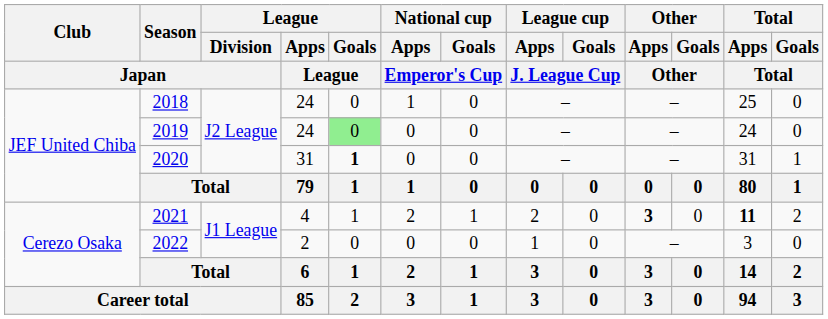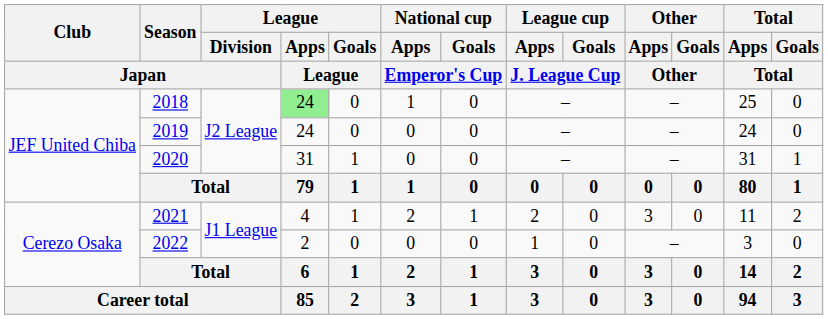2018 | League / Apps / League: no background -> lightgreen background
2019 | League / Goals / League: lightgreen background -> no background
2020 | League / Goals / League: bold -> normal
2021 | Other / Apps / Other: bold -> normal
2021 | Total / Apps / Total: bold -> normal
